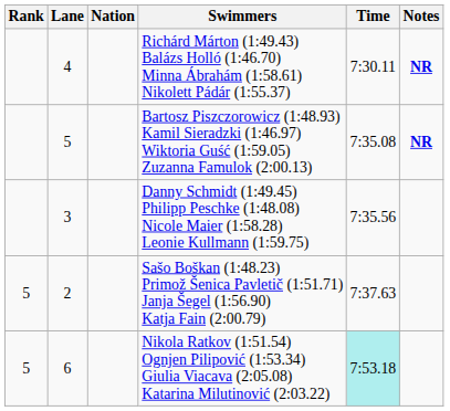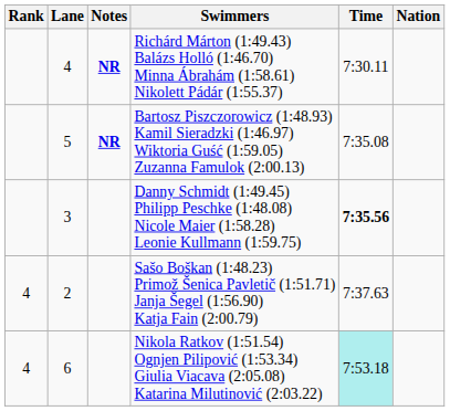columns swapped: Nation <-> Notes
row 4 | Time: normal -> bold
row 5 | Rank: 5 -> 4
row 6 | Rank: 5 -> 4
